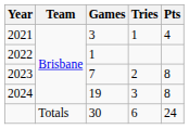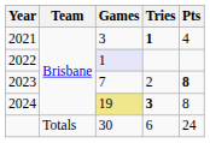2021 | Tries: normal -> bold
2022 | Games: no background -> lavender background
2023 | Pts: normal -> bold
2024 | Games: no background -> khaki background
2024 | Tries: normal -> bold
